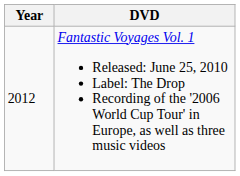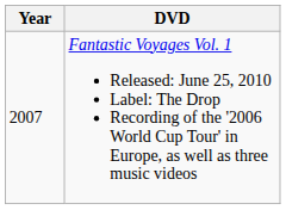row 2 | Year: 2012 -> 2007
